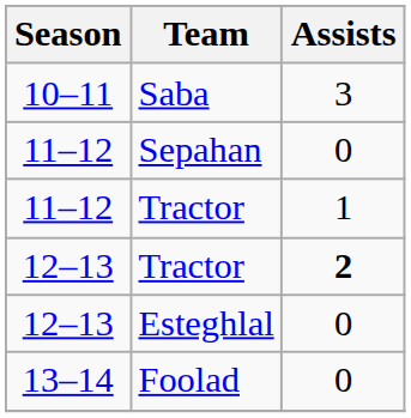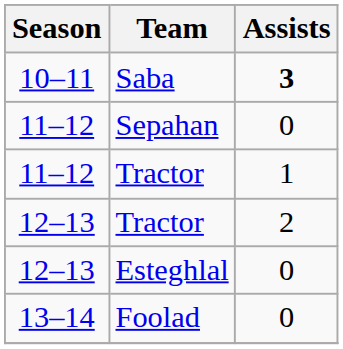Saba | Assists: normal -> bold
12–13 / Tractor | Assists: bold -> normal
